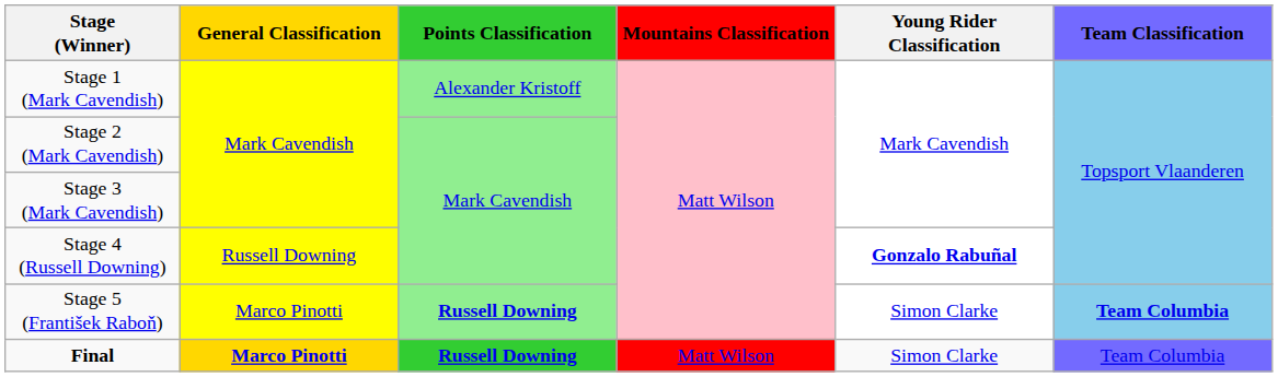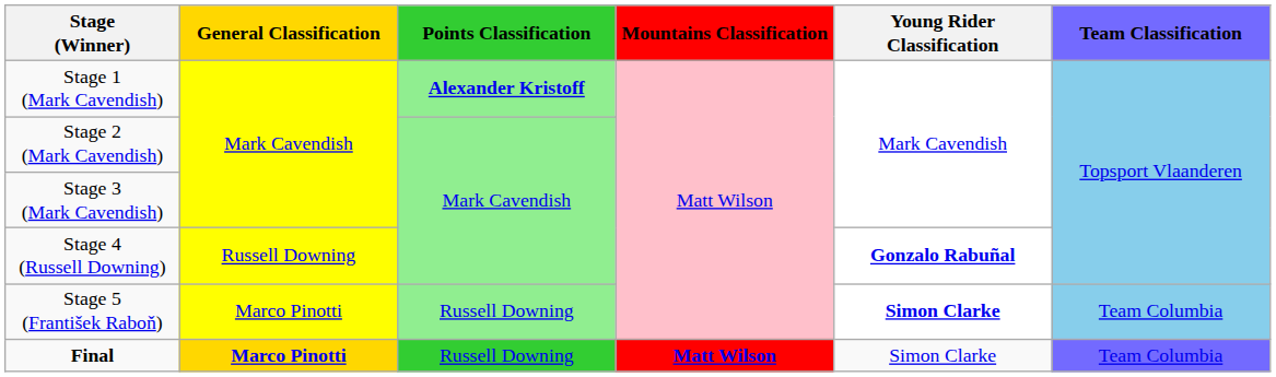Stage 1 (Mark Cavendish) | Points Classification: normal -> bold
Stage 5 (František Raboň) | Points Classification: bold -> normal
Stage 5 (František Raboň) | Young Rider Classification: normal -> bold
Stage 5 (František Raboň) | Team Classification: bold -> normal
Final | Points Classification: bold -> normal
Final | Mountains Classification: normal -> bold
